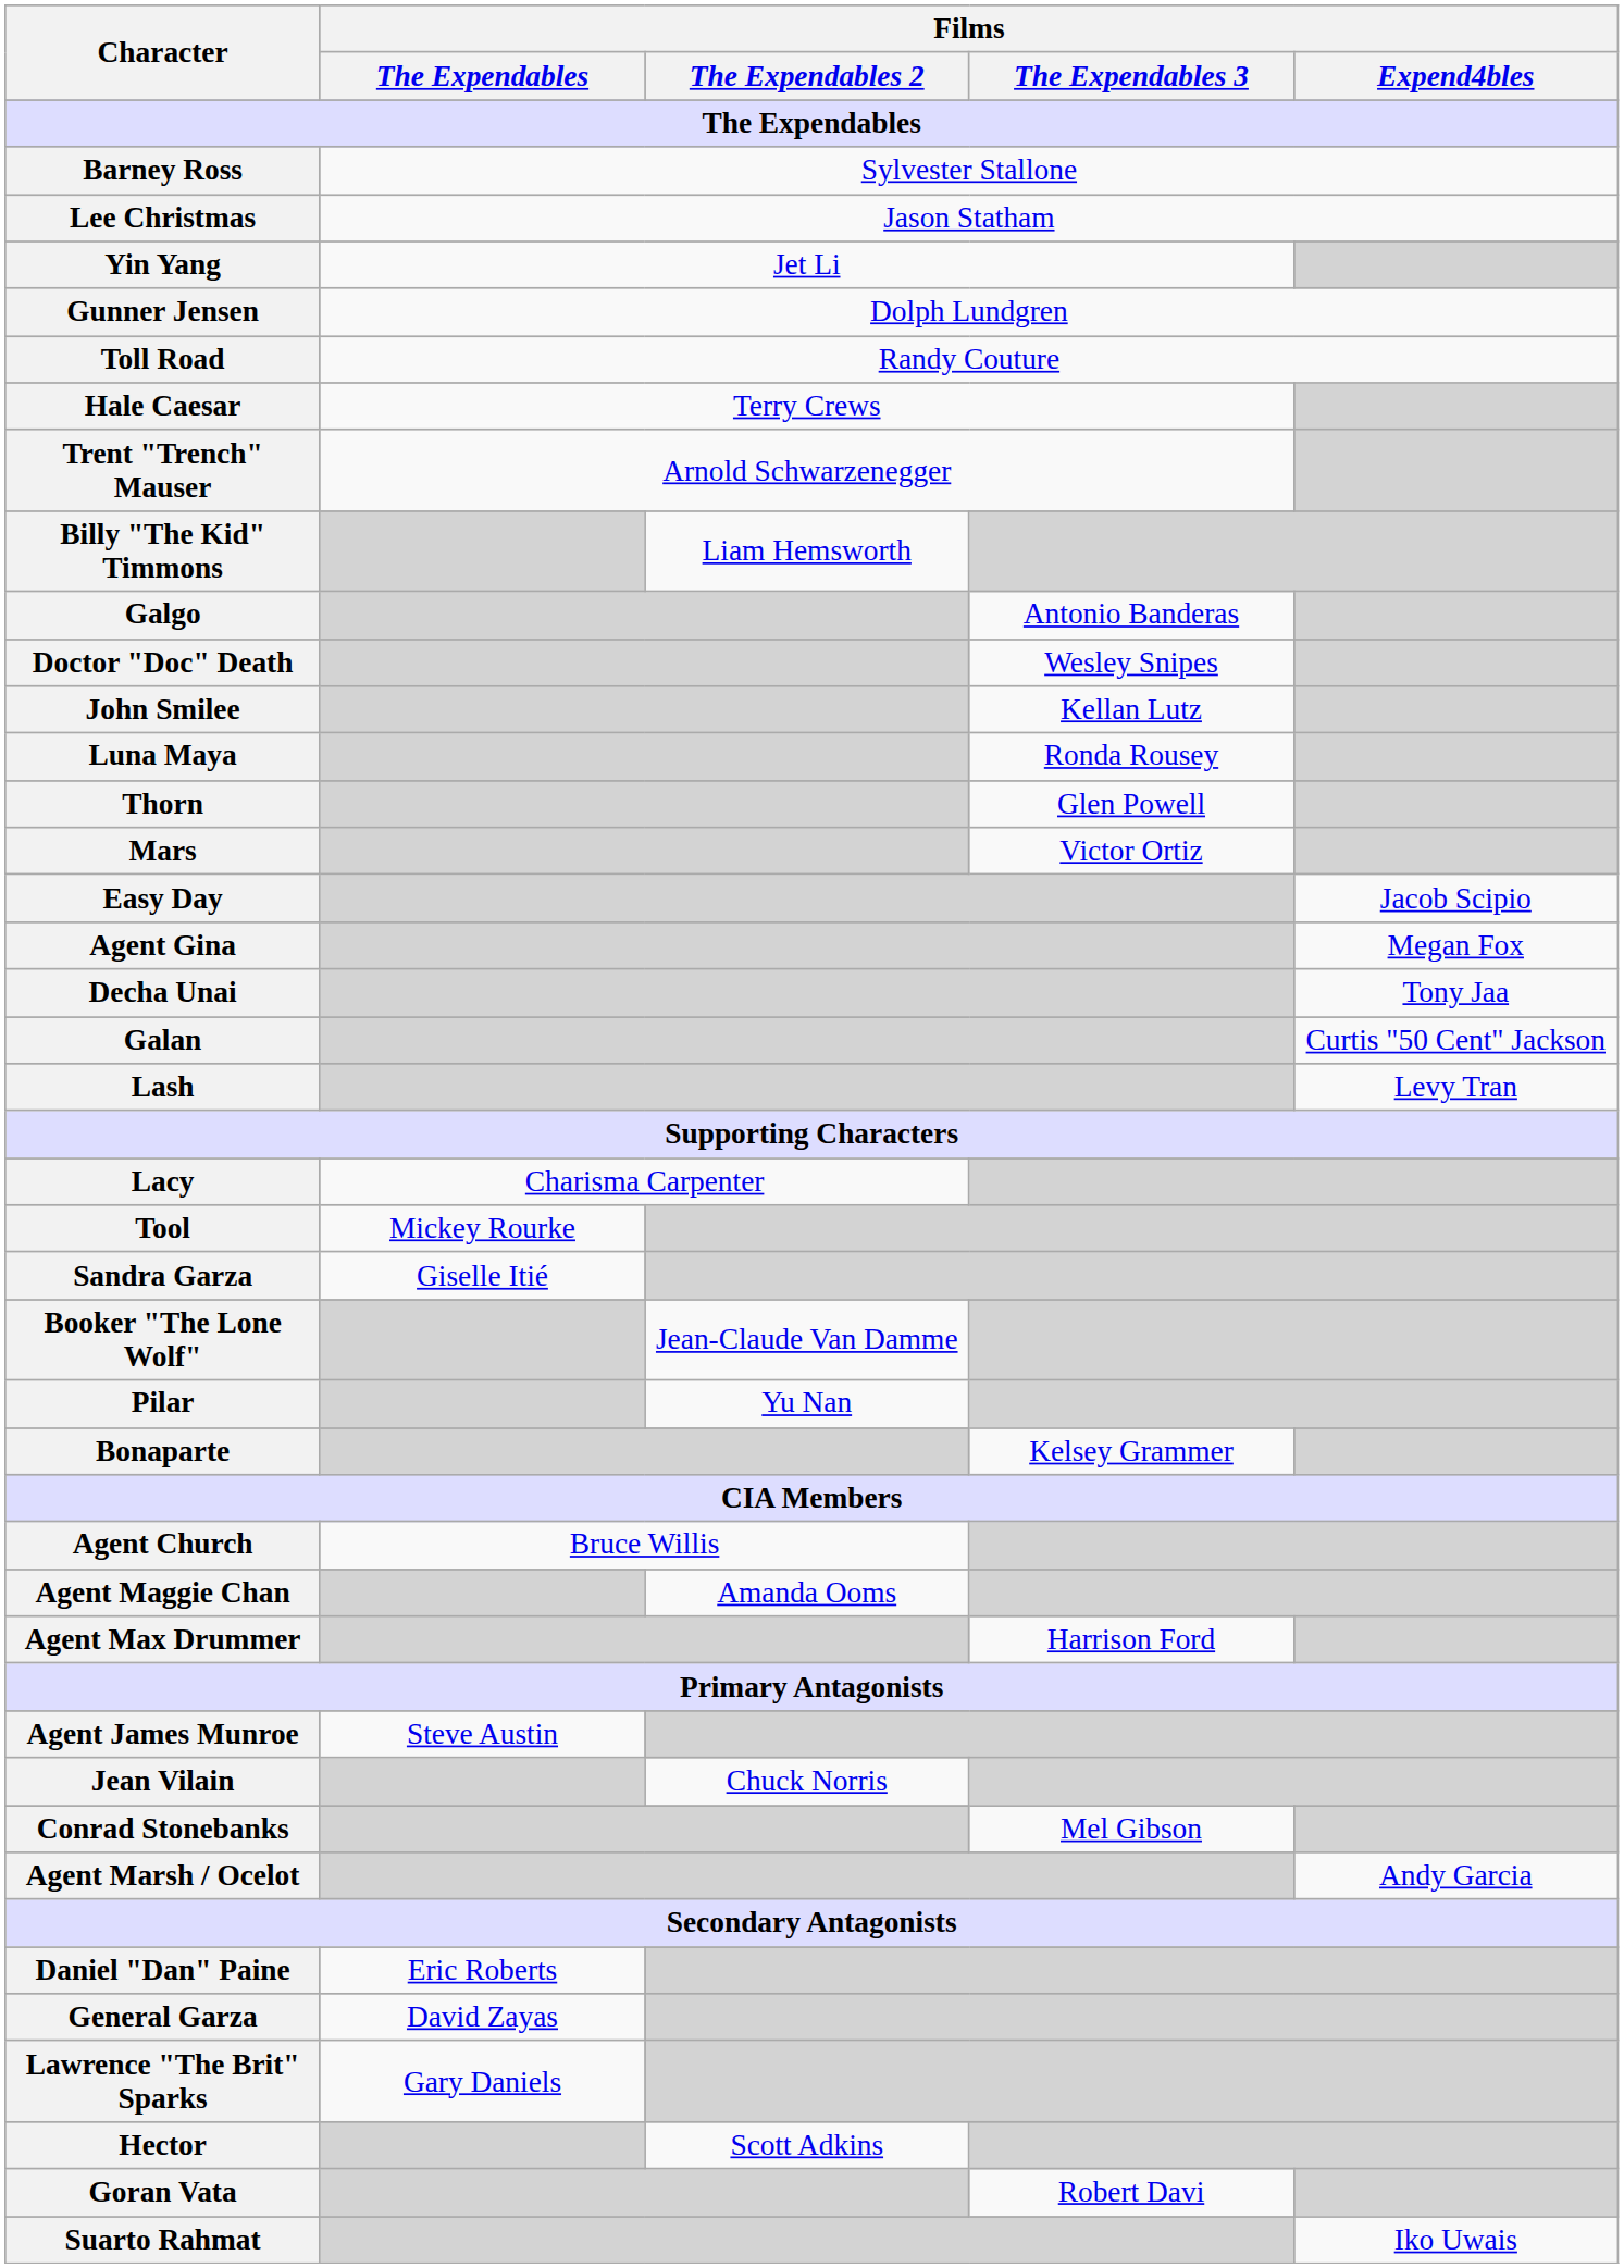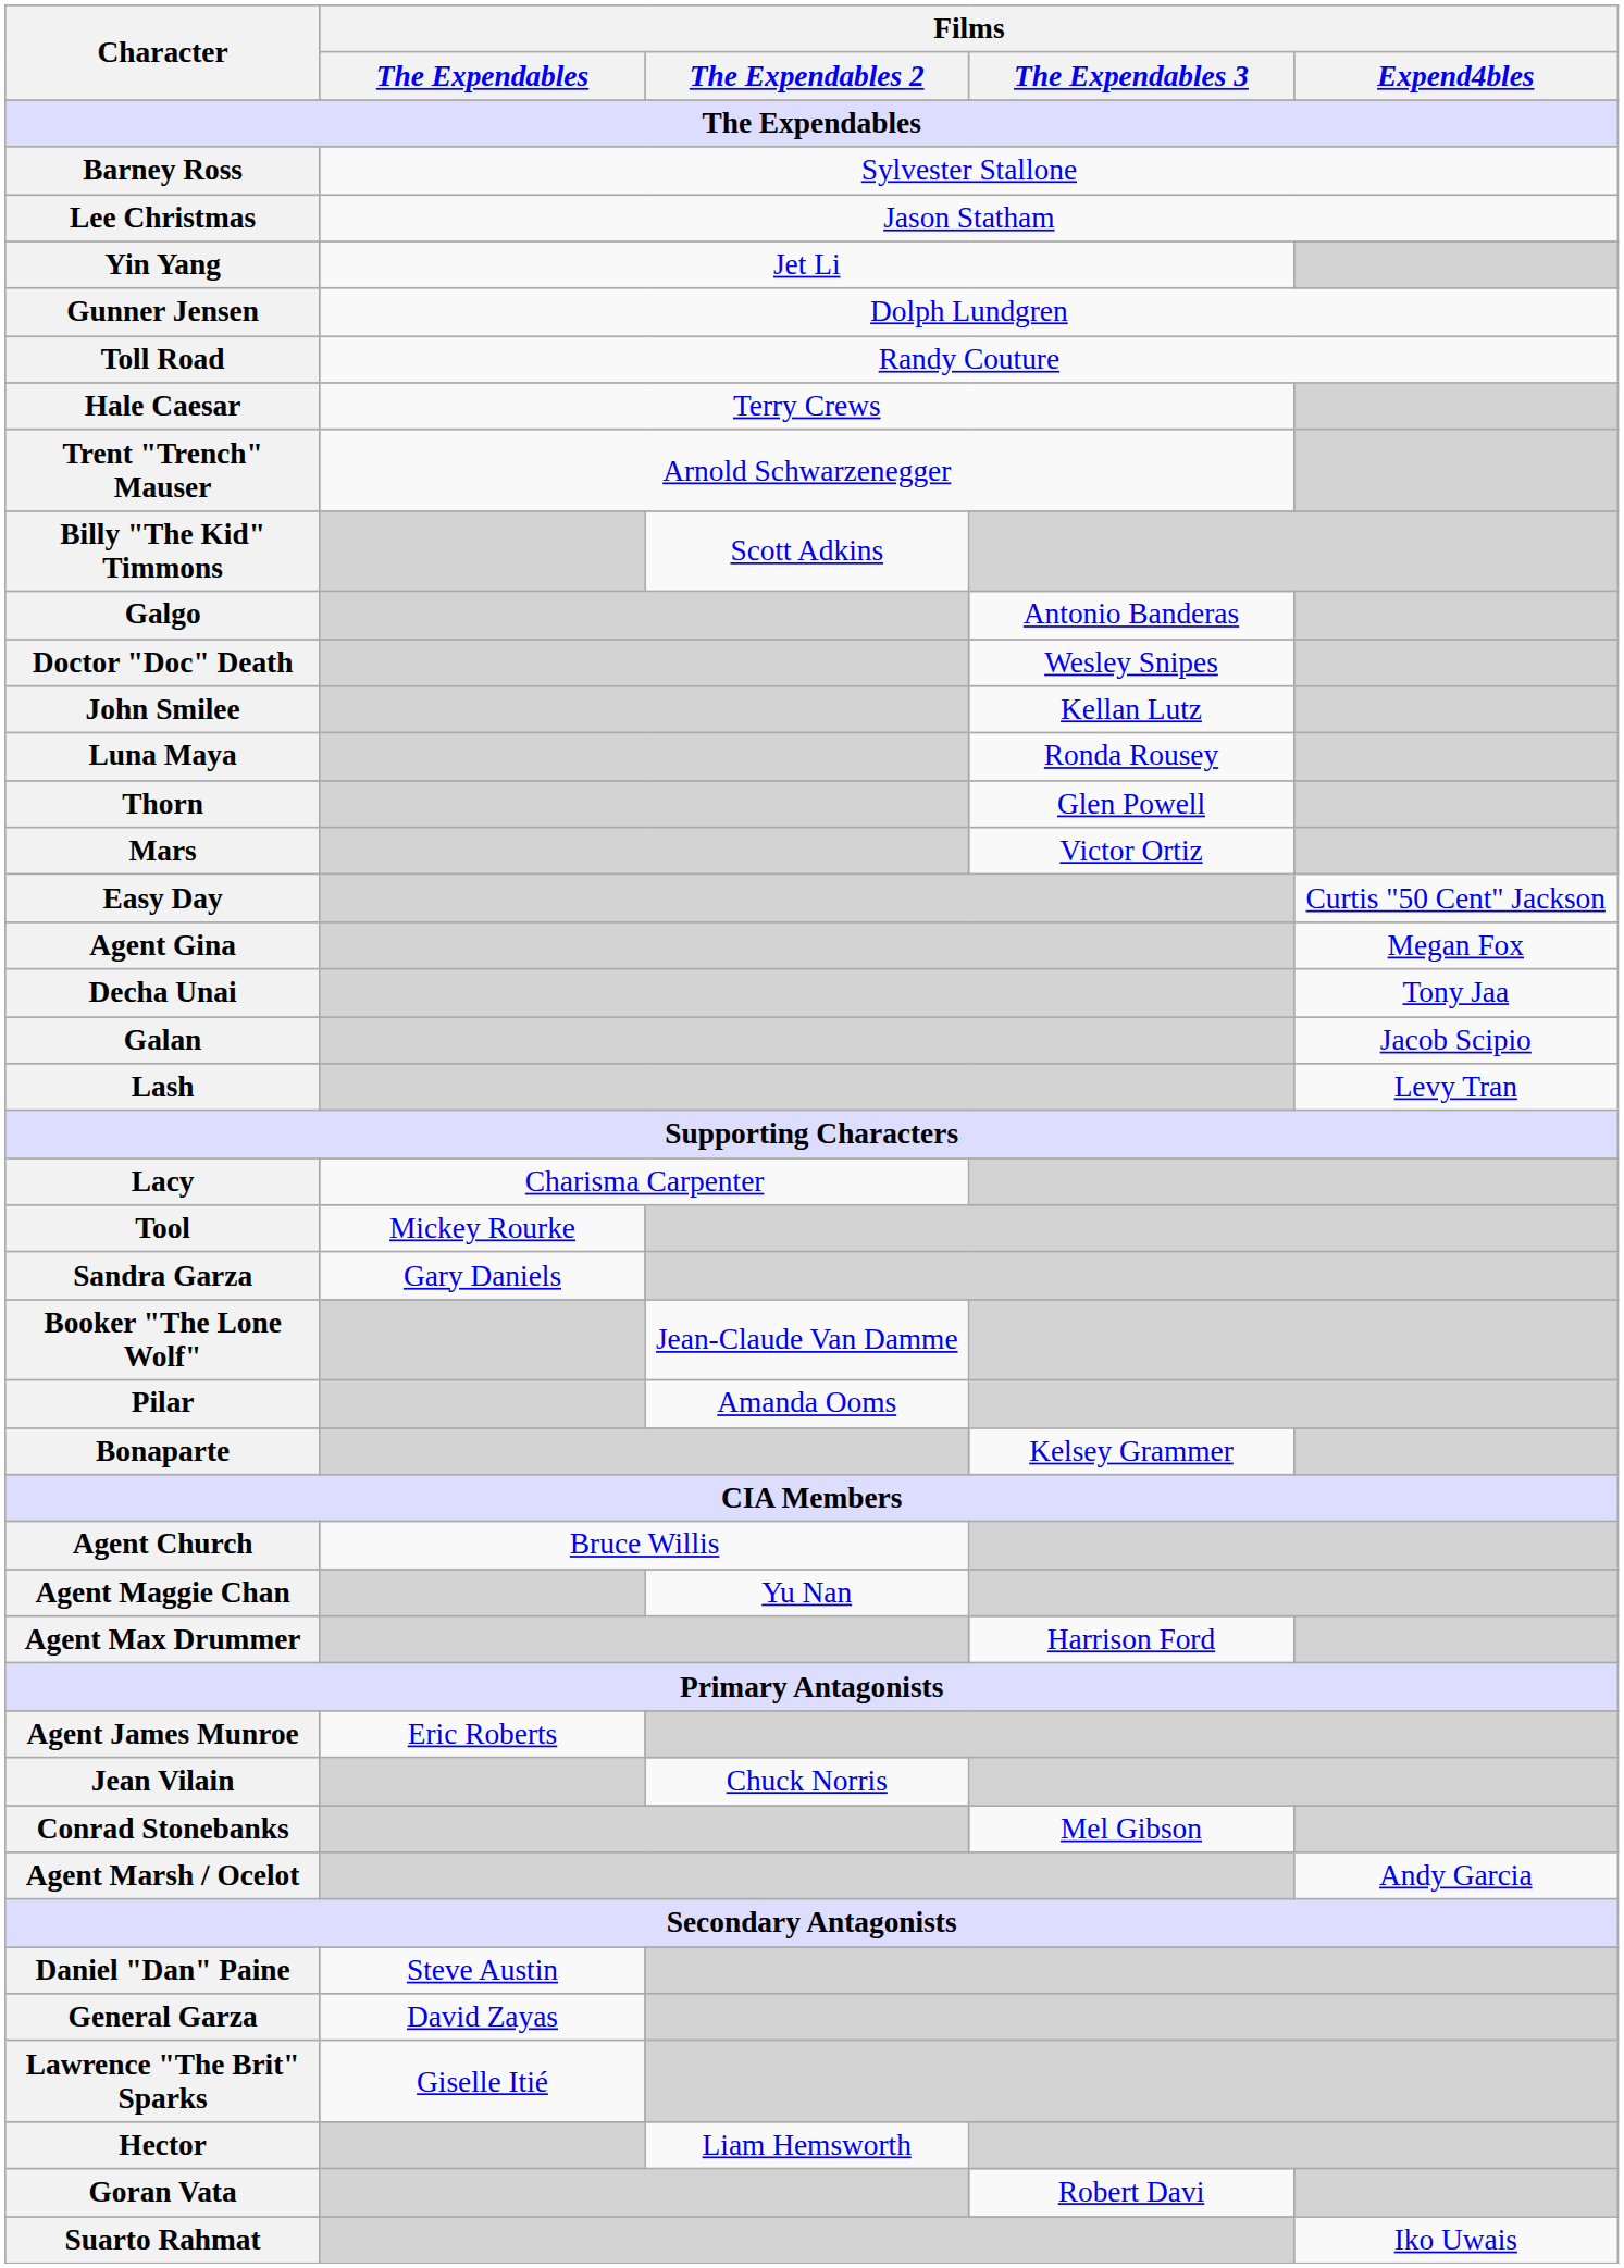Billy "The Kid" Timmons | Films / The Expendables 2: Liam Hemsworth -> Scott Adkins
Easy Day | Films / Expend4bles: Jacob Scipio -> Curtis "50 Cent" Jackson
Galan | Films / Expend4bles: Curtis "50 Cent" Jackson -> Jacob Scipio
Sandra Garza | Films / The Expendables: Giselle Itié -> Gary Daniels
Pilar | Films / The Expendables 2: Yu Nan -> Amanda Ooms
Agent Maggie Chan | Films / The Expendables 2: Amanda Ooms -> Yu Nan
Agent James Munroe | Films / The Expendables: Steve Austin -> Eric Roberts
Daniel "Dan" Paine | Films / The Expendables: Eric Roberts -> Steve Austin
Lawrence "The Brit" Sparks | Films / The Expendables: Gary Daniels -> Giselle Itié
Hector | Films / The Expendables 2: Scott Adkins -> Liam Hemsworth
